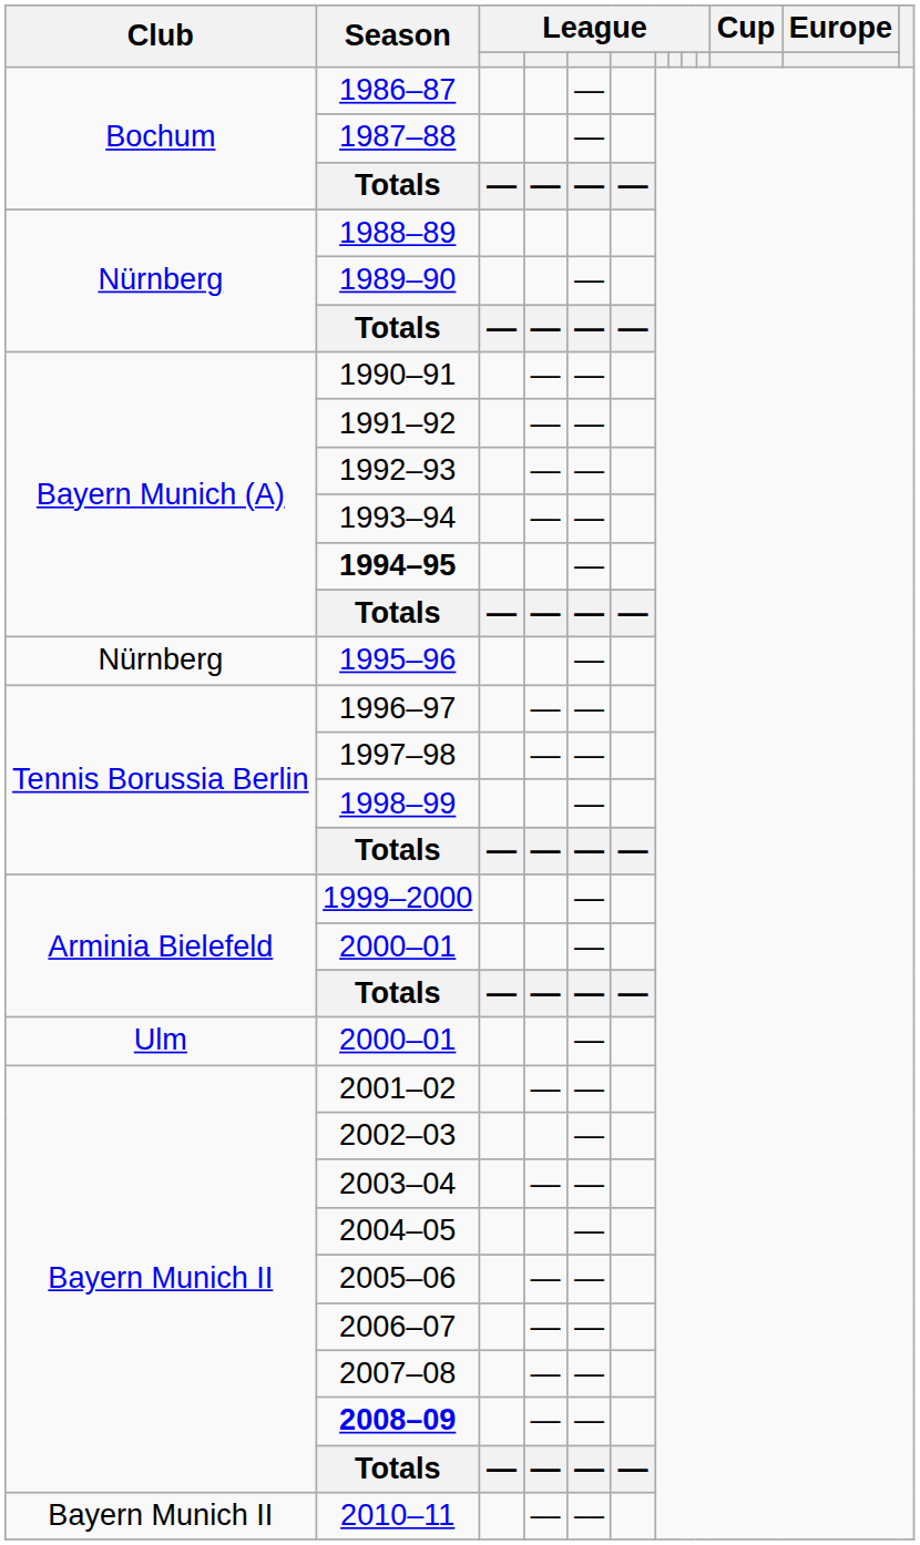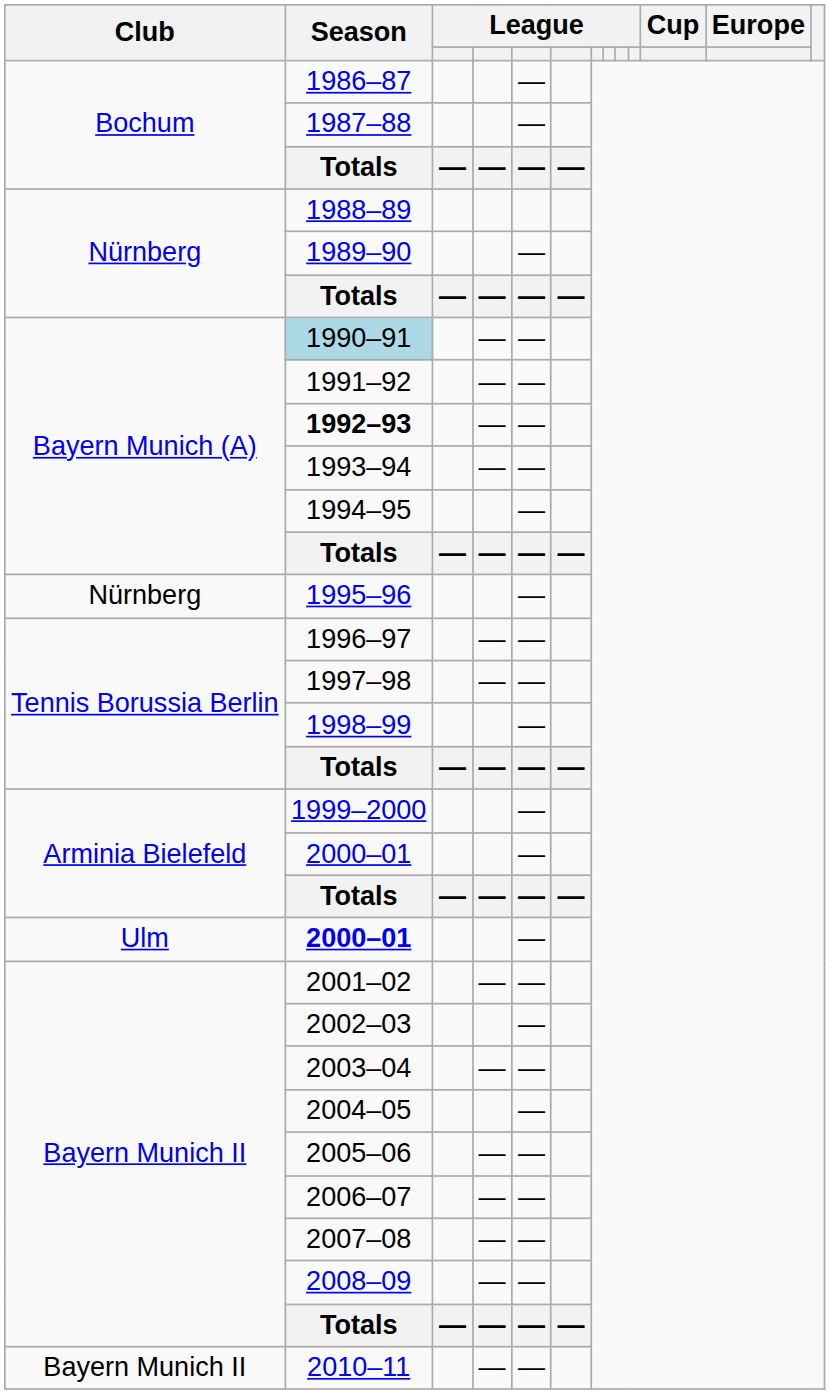1990–91 | Season: no background -> lightblue background
1992–93 | Season: normal -> bold
1994–95 | Season: bold -> normal
Ulm / 2000–01 | Season: normal -> bold
2008–09 | Season: bold -> normal
